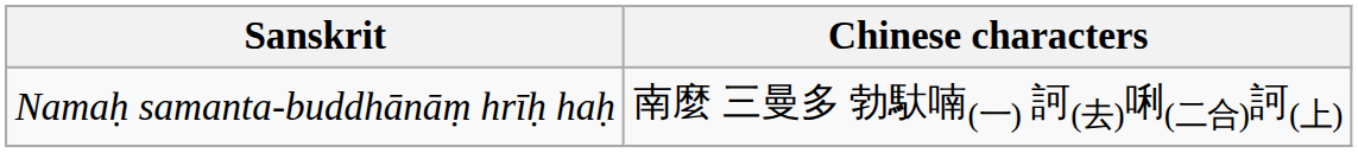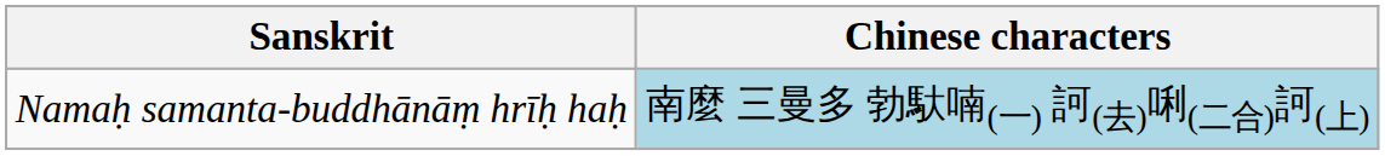Namaḥ samanta-buddhānāṃ hrīḥ haḥ | Chinese characters: no background -> lightblue background
